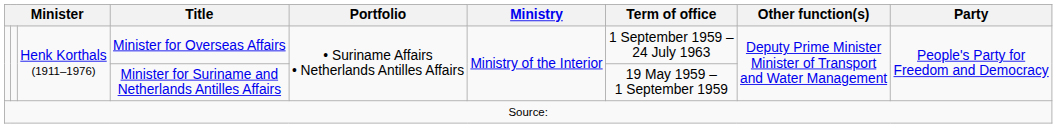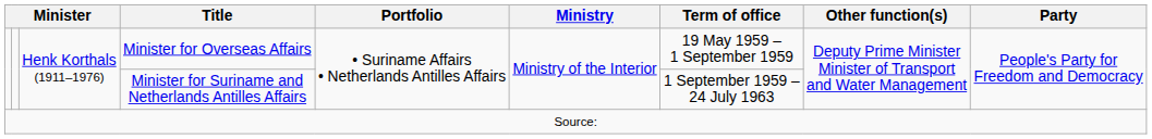Minister for Overseas Affairs | Term of office: 1 September 1959 – 24 July 1963 -> 19 May 1959 – 1 September 1959
Minister for Suriname and Netherlands Antilles Affairs | Term of office: 19 May 1959 – 1 September 1959 -> 1 September 1959 – 24 July 1963
